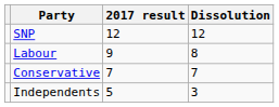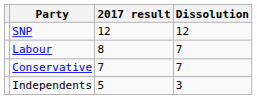Labour | 2017 result: 9 -> 8
Labour | Dissolution: 8 -> 7
